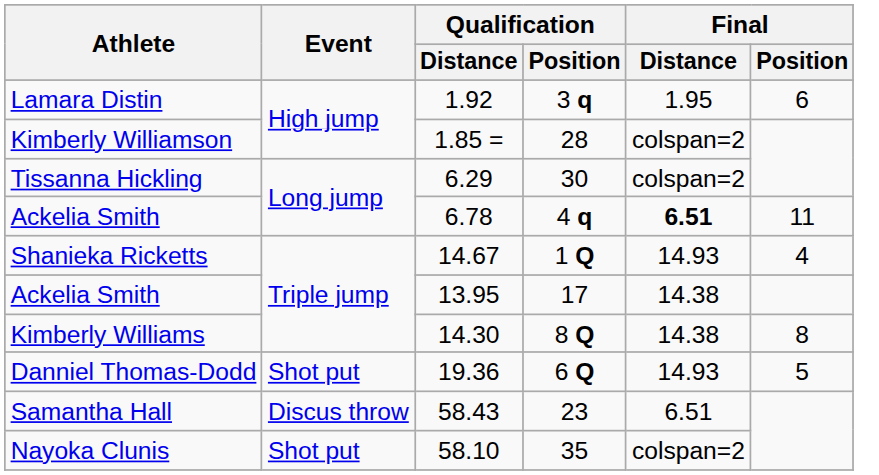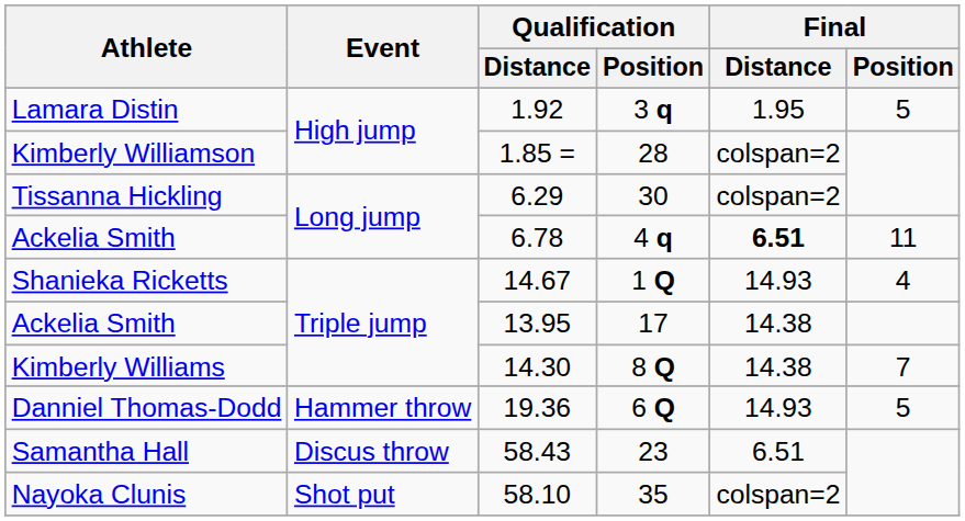Lamara Distin | Final / Position: 6 -> 5
Kimberly Williams | Final / Position: 8 -> 7
Danniel Thomas-Dodd | Event: Shot put -> Hammer throw
